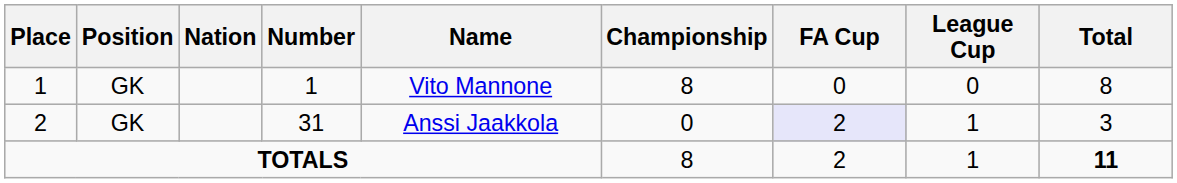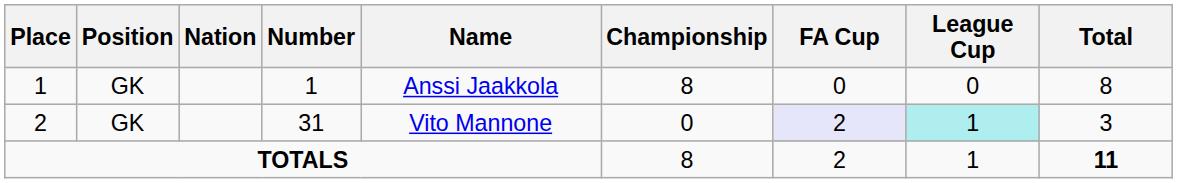row 2 | Name: Vito Mannone -> Anssi Jaakkola
row 3 | Name: Anssi Jaakkola -> Vito Mannone
row 3 | League Cup: no background -> paleturquoise background
